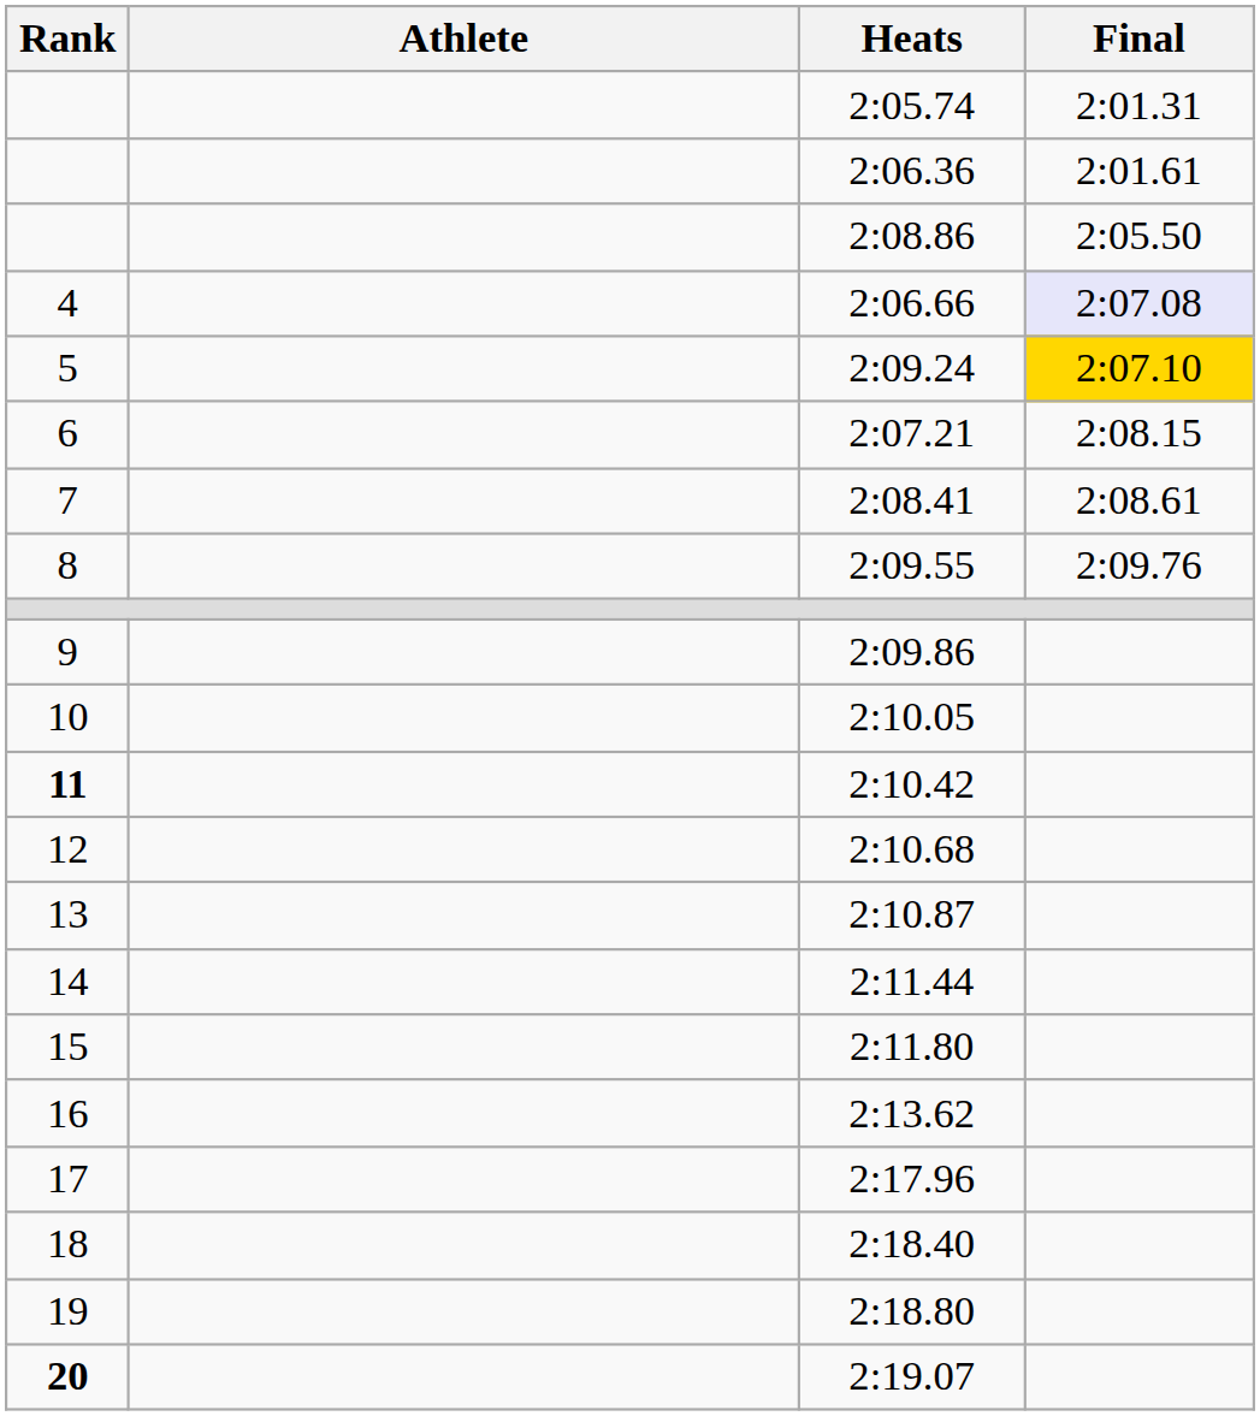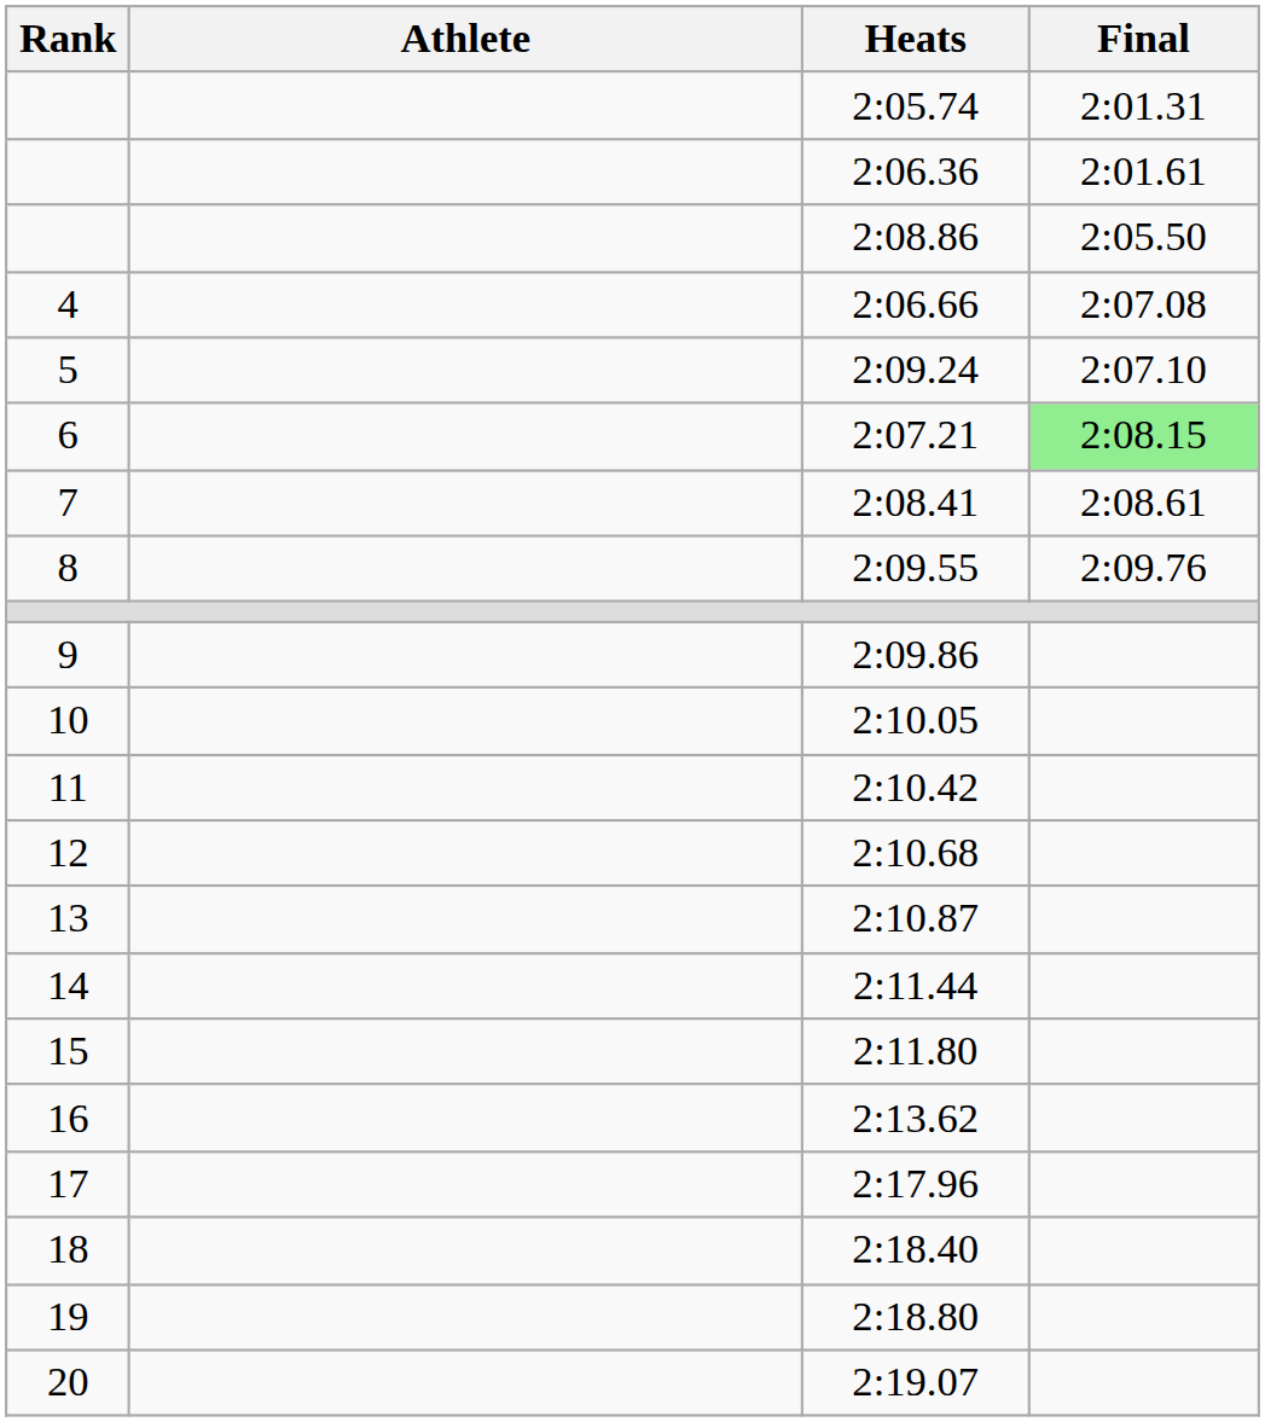2:06.66 | Final: lavender background -> no background
2:09.24 | Final: gold background -> no background
2:07.21 | Final: no background -> lightgreen background
2:10.42 | Rank: bold -> normal
2:19.07 | Rank: bold -> normal
